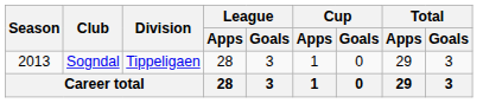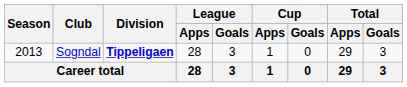Sogndal | Division: normal -> bold
